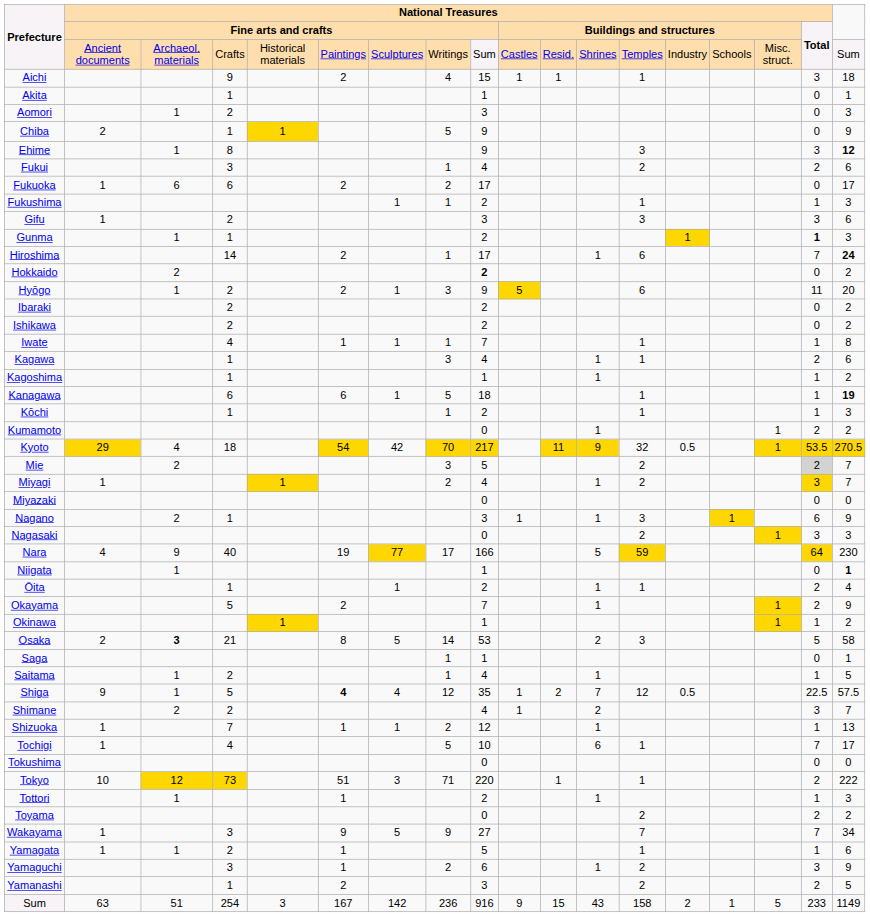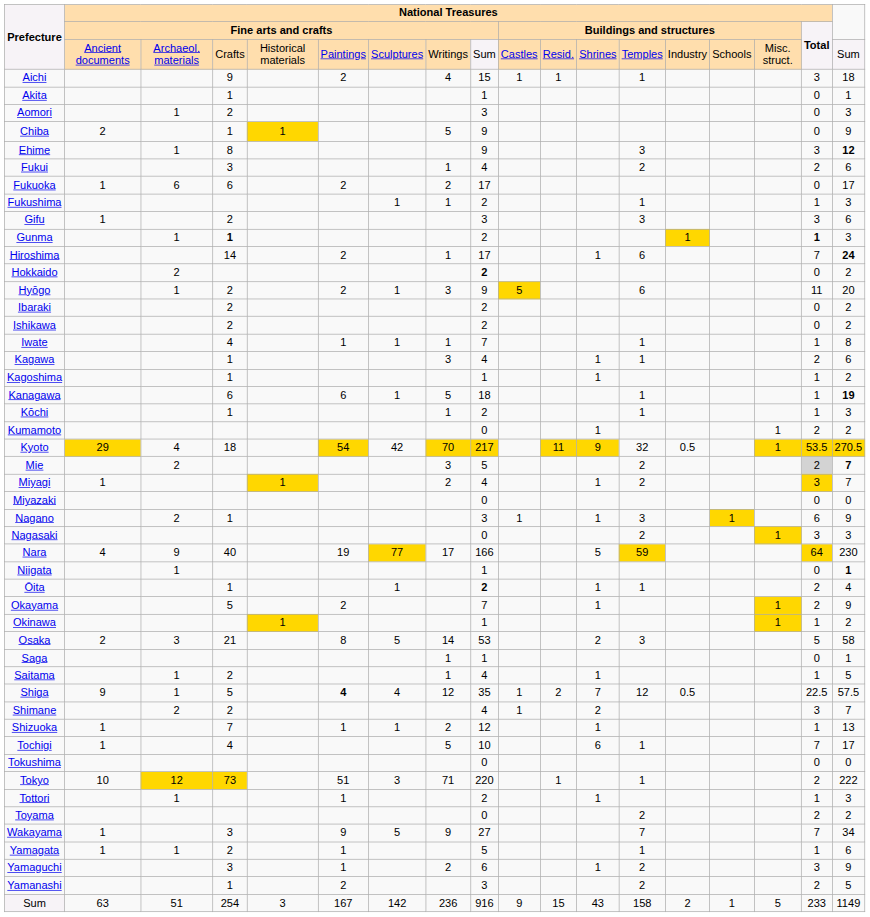Gunma | column 4: normal -> bold
Mie | column 18: normal -> bold
Ōita | column 9: normal -> bold
Osaka | column 3: bold -> normal
